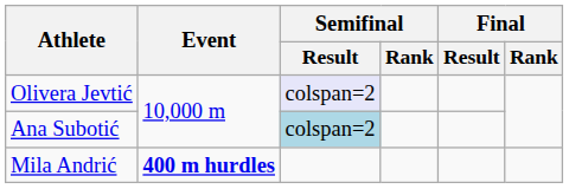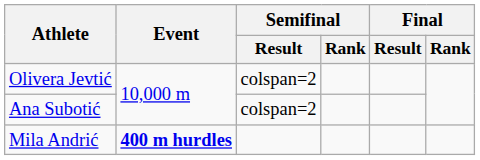Olivera Jevtić | Semifinal / Result: lavender background -> no background
Ana Subotić | Semifinal / Result: lightblue background -> no background
